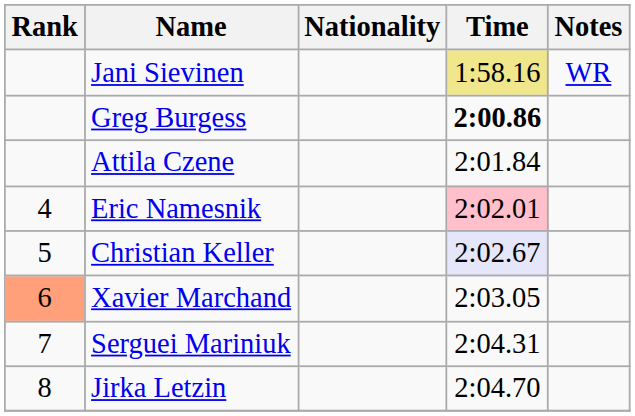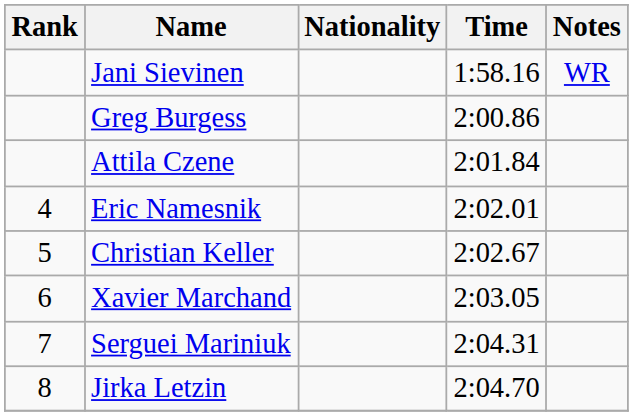Jani Sievinen | Time: khaki background -> no background
Greg Burgess | Time: bold -> normal
Eric Namesnik | Time: pink background -> no background
Christian Keller | Time: lavender background -> no background
Xavier Marchand | Rank: lightsalmon background -> no background
